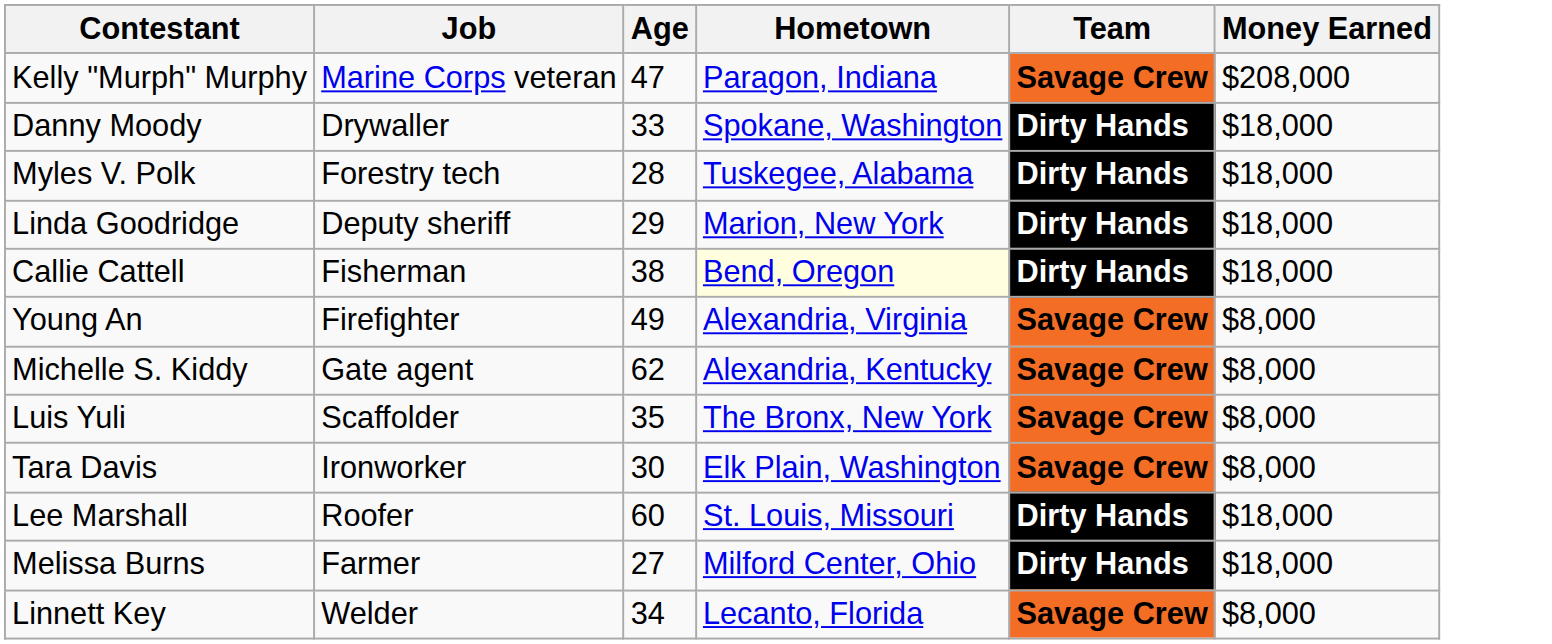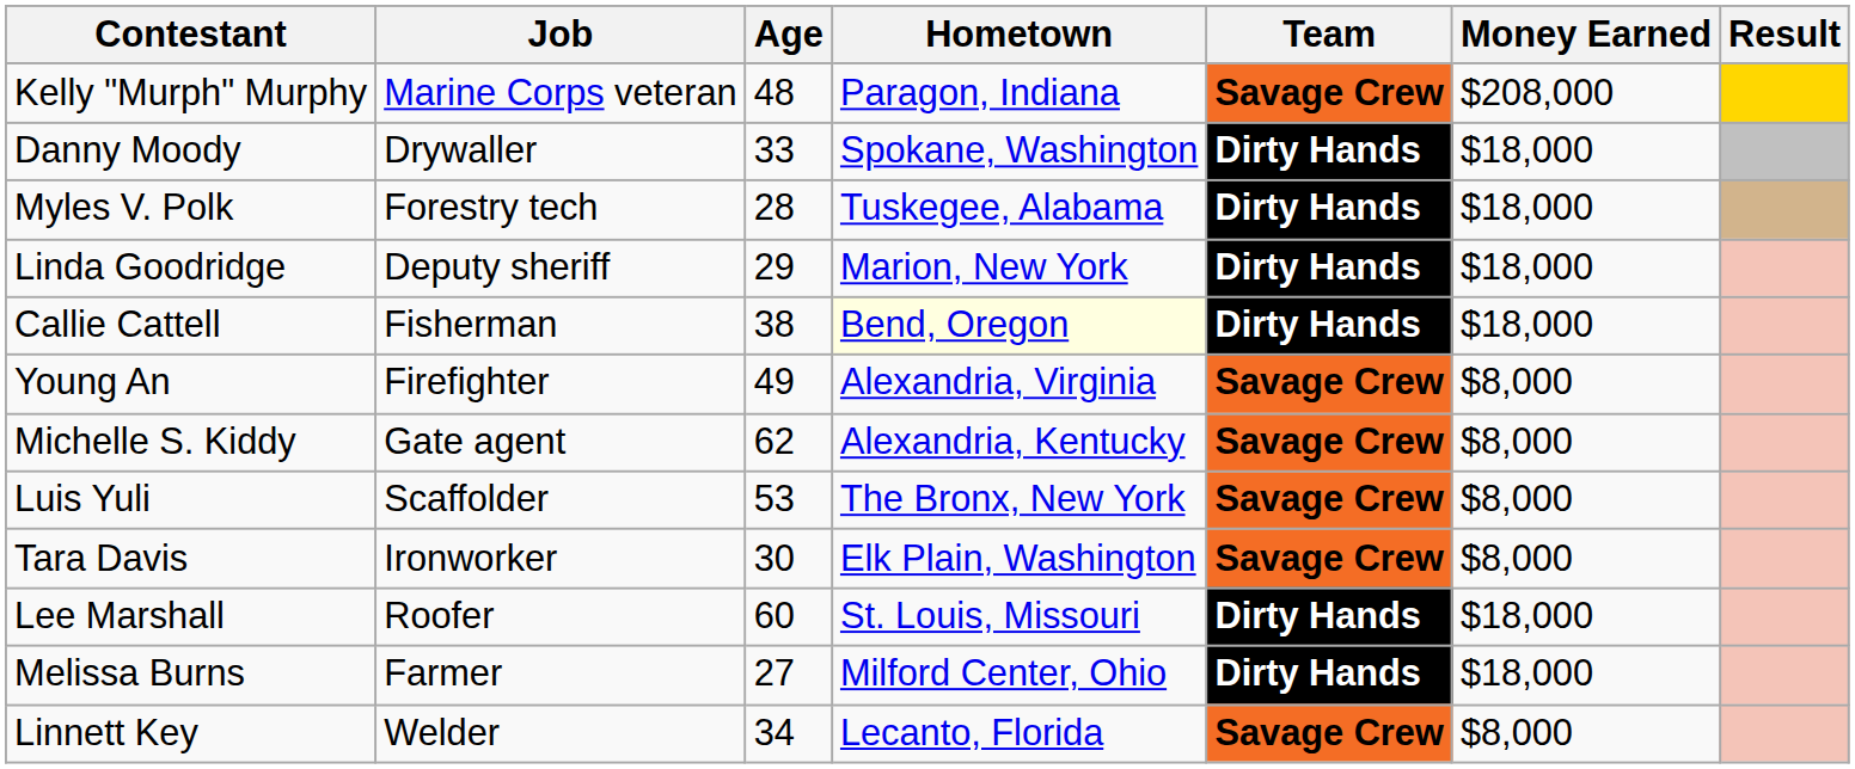+ column: Result
Kelly "Murph" Murphy | Age: 47 -> 48
Luis Yuli | Age: 35 -> 53
